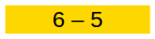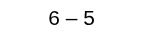row 1 | column 1: gold background -> no background
